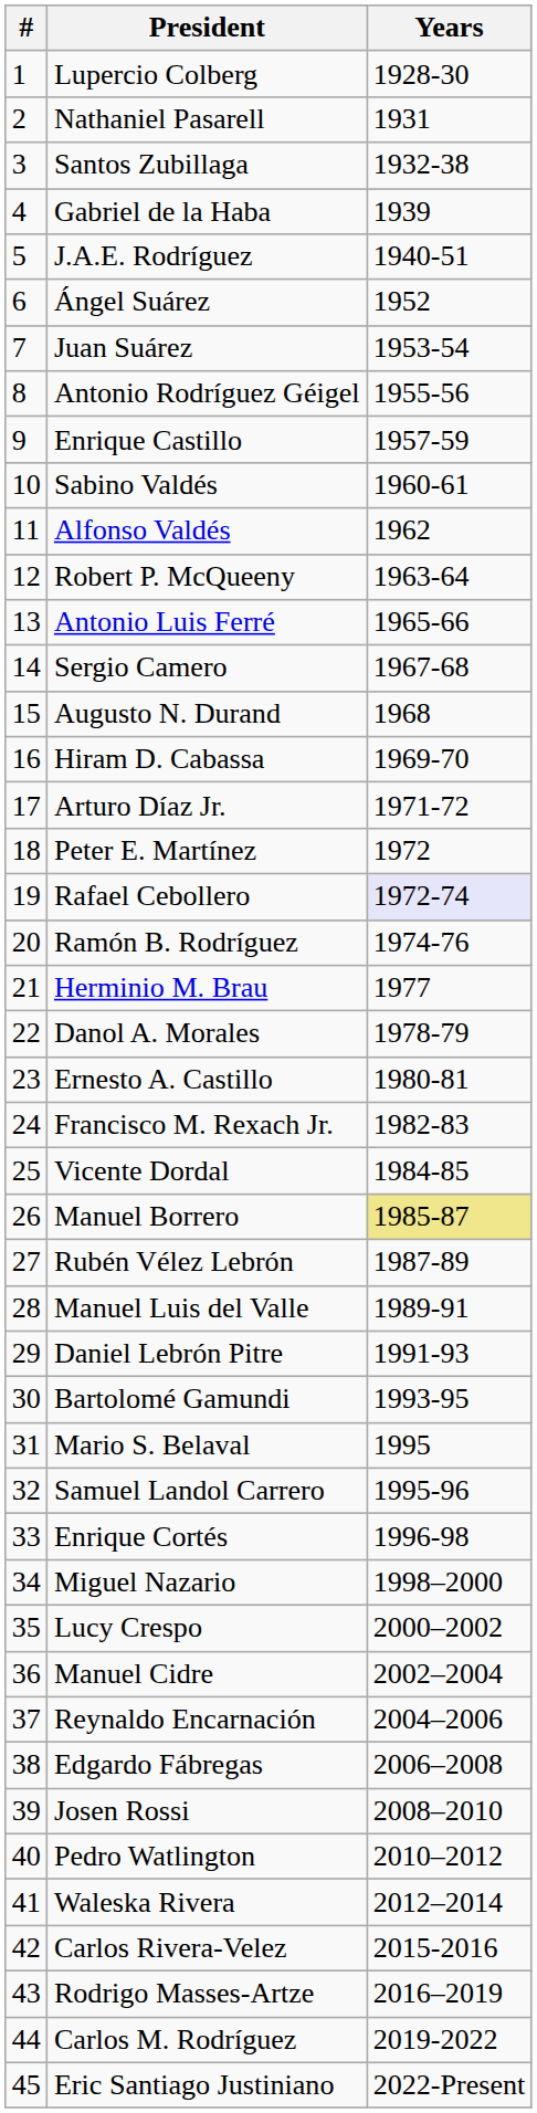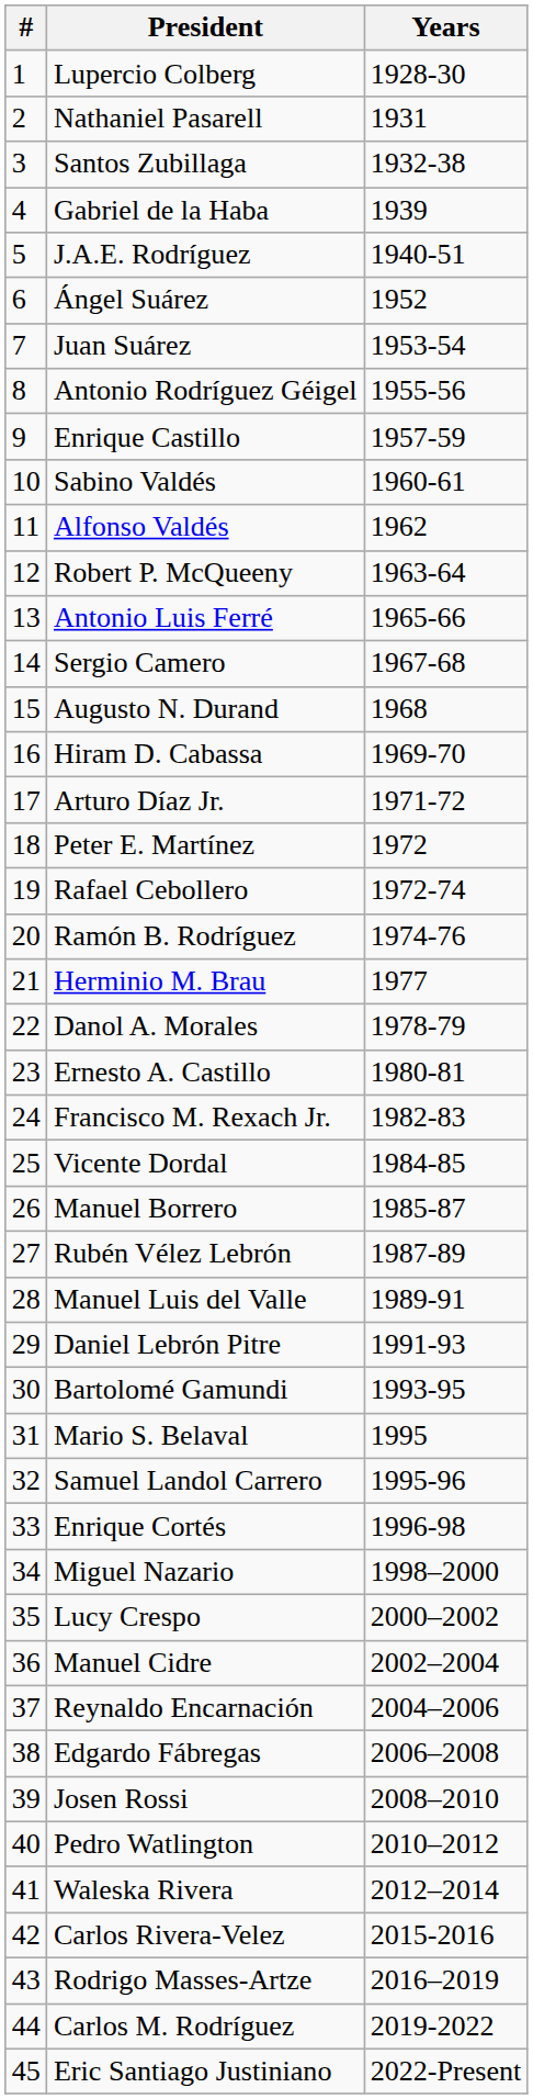Rafael Cebollero | Years: lavender background -> no background
Manuel Borrero | Years: khaki background -> no background
